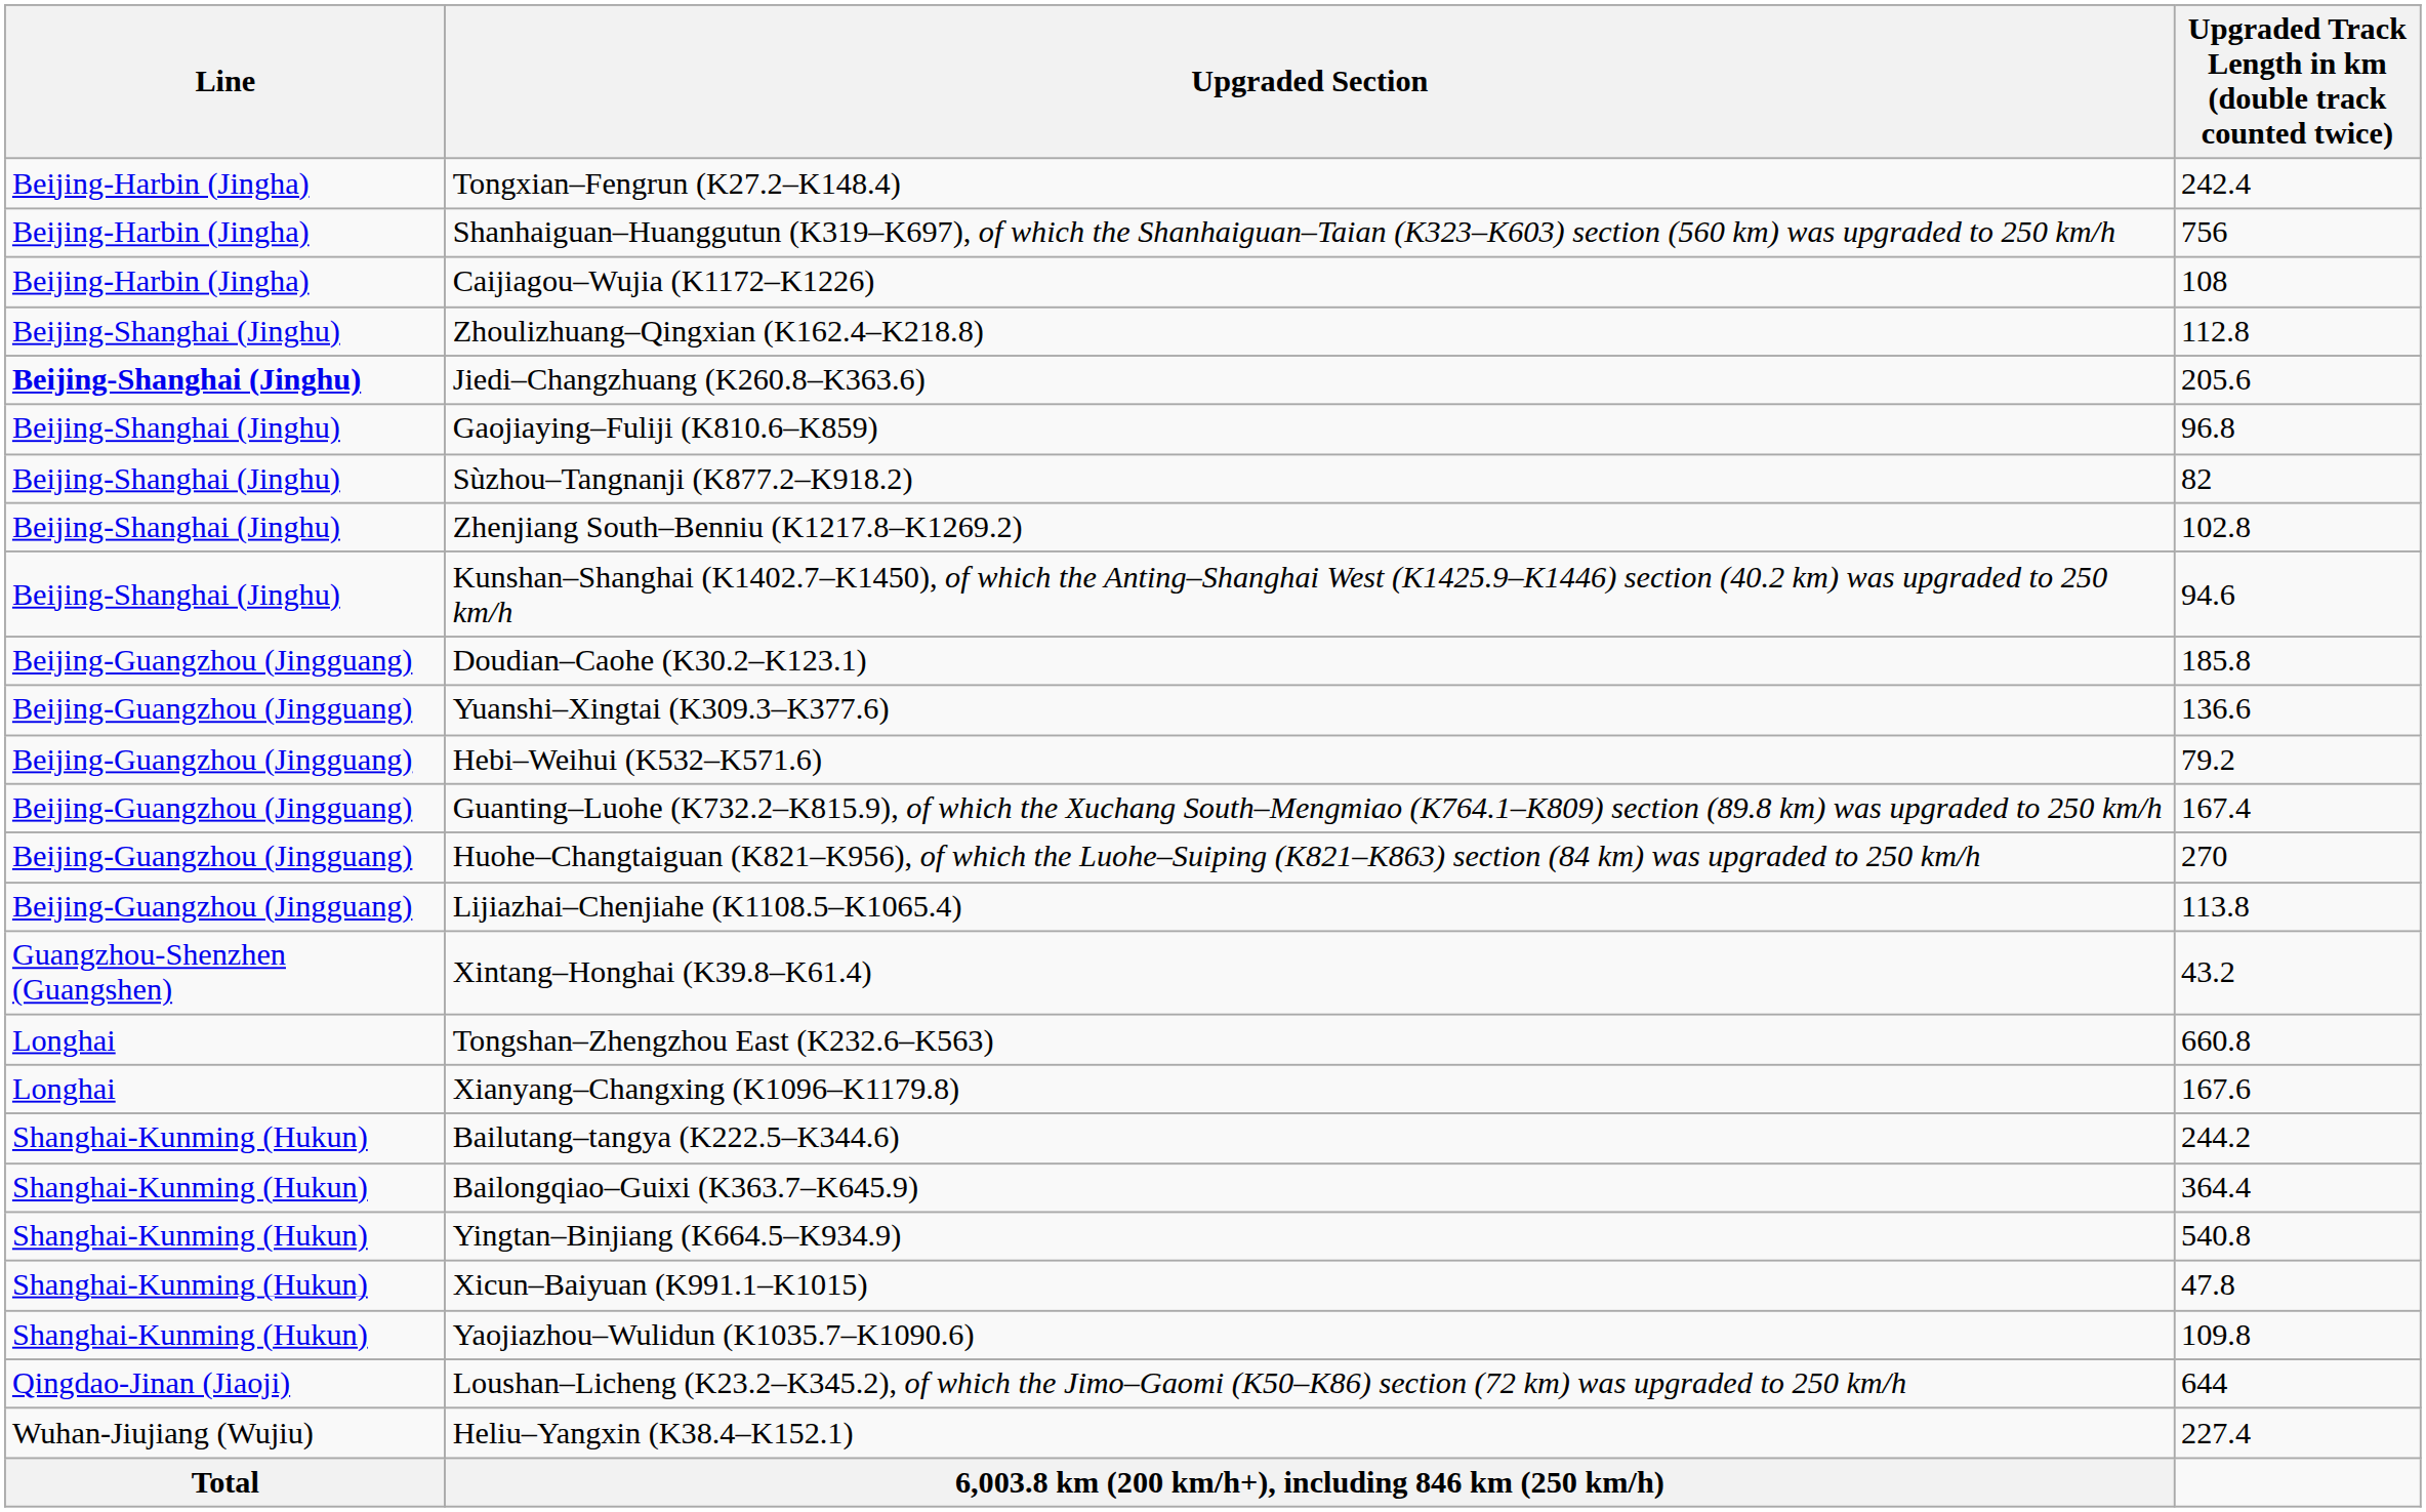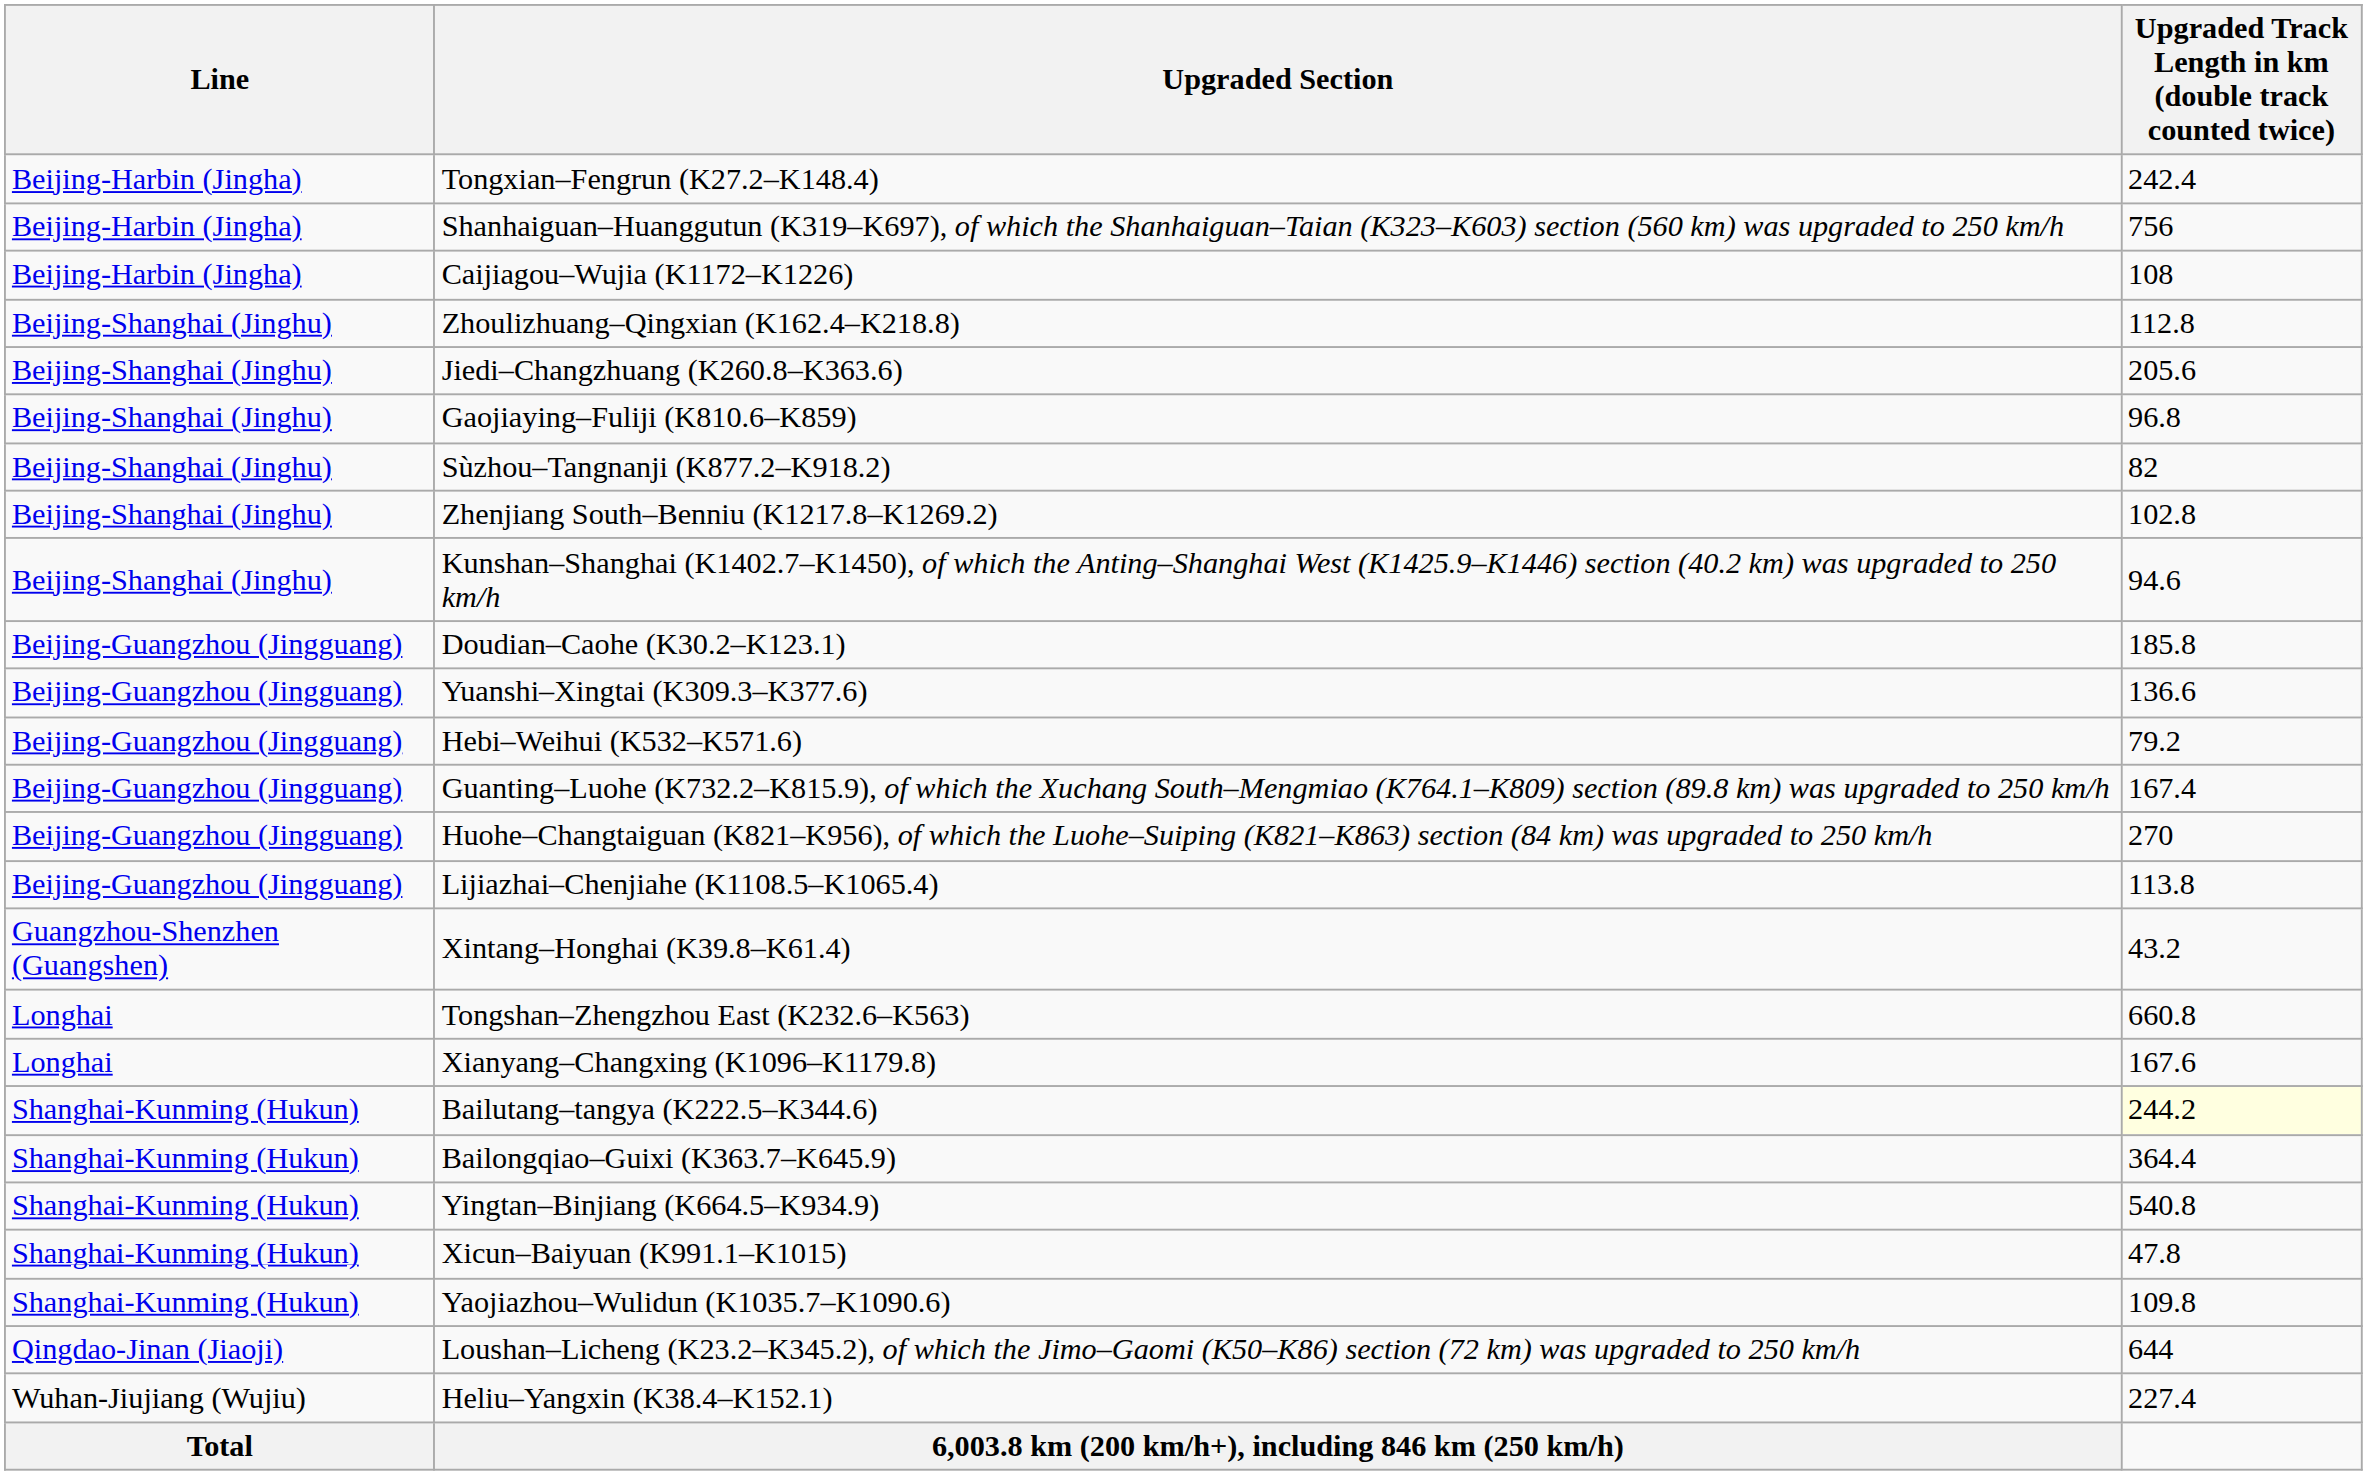Jiedi–Changzhuang (K260.8–K363.6) | Line: bold -> normal
Bailutang–tangya (K222.5–K344.6) | Upgraded Track Length in km (double track counted twice): no background -> lightyellow background
